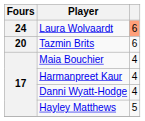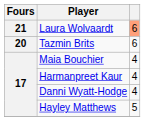Laura Wolvaardt | Fours: 24 -> 21
